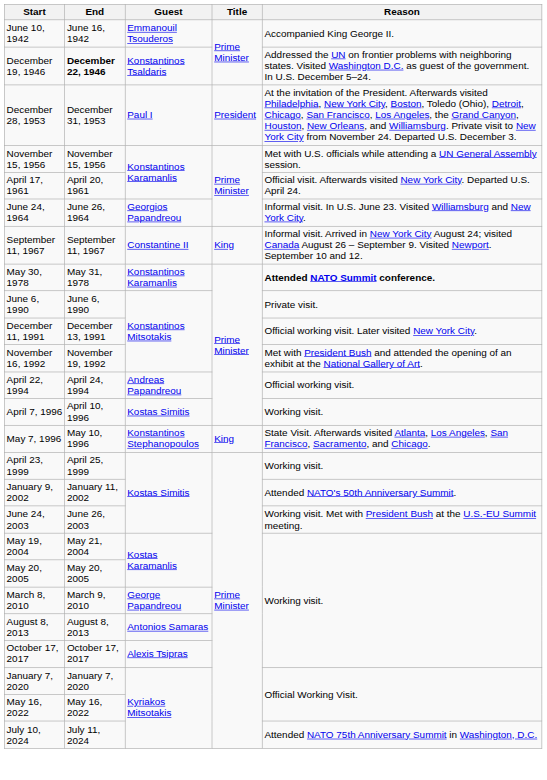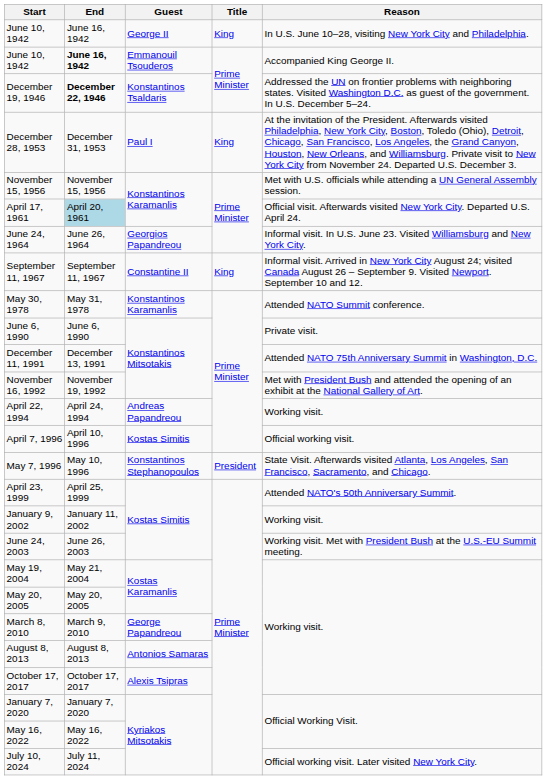+ row: June 10, 1942 | June 16, 1942 | George II | King | In U.S. June 10–28, visiting New York City and Philadelphia.
June 10, 1942 / Emmanouil Tsouderos | End: normal -> bold
December 28, 1953 | Title: President -> King
April 17, 1961 | End: no background -> lightblue background
May 30, 1978 | Reason: bold -> normal
December 11, 1991 | Reason: Official working visit. Later visited New York City. -> Attended NATO 75th Anniversary Summit in Washington, D.C.
April 22, 1994 | Reason: Official working visit. -> Working visit.
April 7, 1996 | Reason: Working visit. -> Official working visit.
May 7, 1996 | Title: King -> President
April 23, 1999 | Reason: Working visit. -> Attended NATO's 50th Anniversary Summit.
January 9, 2002 | Reason: Attended NATO's 50th Anniversary Summit. -> Working visit.
July 10, 2024 | Reason: Attended NATO 75th Anniversary Summit in Washington, D.C. -> Official working visit. Later visited New York City.
